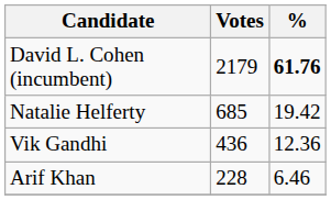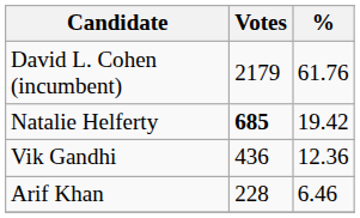David L. Cohen (incumbent) | %: bold -> normal
Natalie Helferty | Votes: normal -> bold
